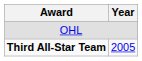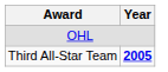Third All-Star Team | Award: bold -> normal
Third All-Star Team | Year: normal -> bold
